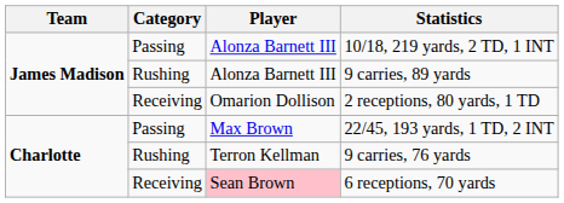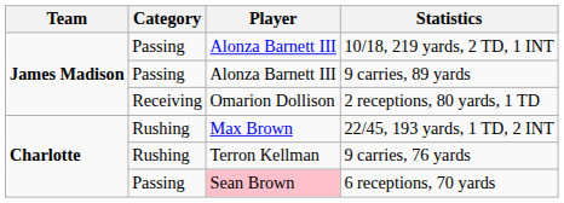9 carries, 89 yards | Category: Rushing -> Passing
22/45, 193 yards, 1 TD, 2 INT | Category: Passing -> Rushing
6 receptions, 70 yards | Category: Receiving -> Passing
